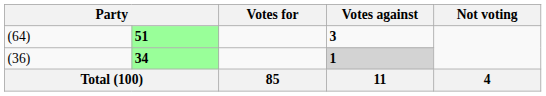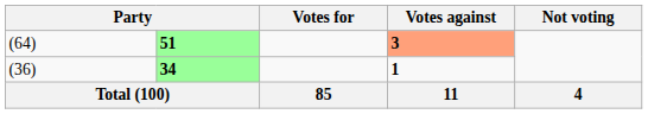(64) | Votes against: no background -> lightsalmon background
(36) | Votes against: lightgrey background -> no background
